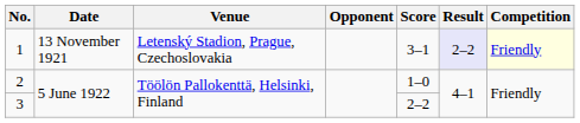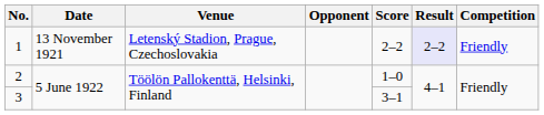1 | Score: 3–1 -> 2–2
1 | Competition: lightyellow background -> no background
3 | Score: 2–2 -> 3–1
